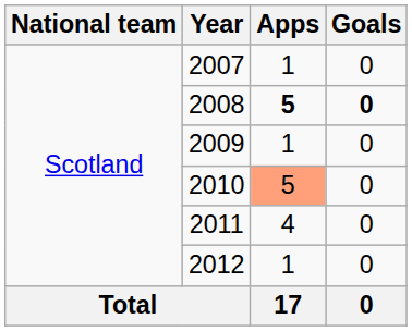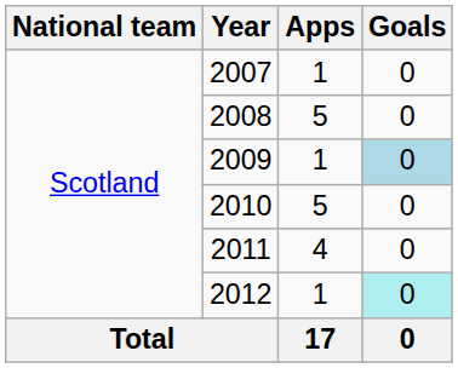2008 | Apps: bold -> normal
2008 | Goals: bold -> normal
2009 | Goals: no background -> lightblue background
2010 | Apps: lightsalmon background -> no background
2012 | Goals: no background -> paleturquoise background
